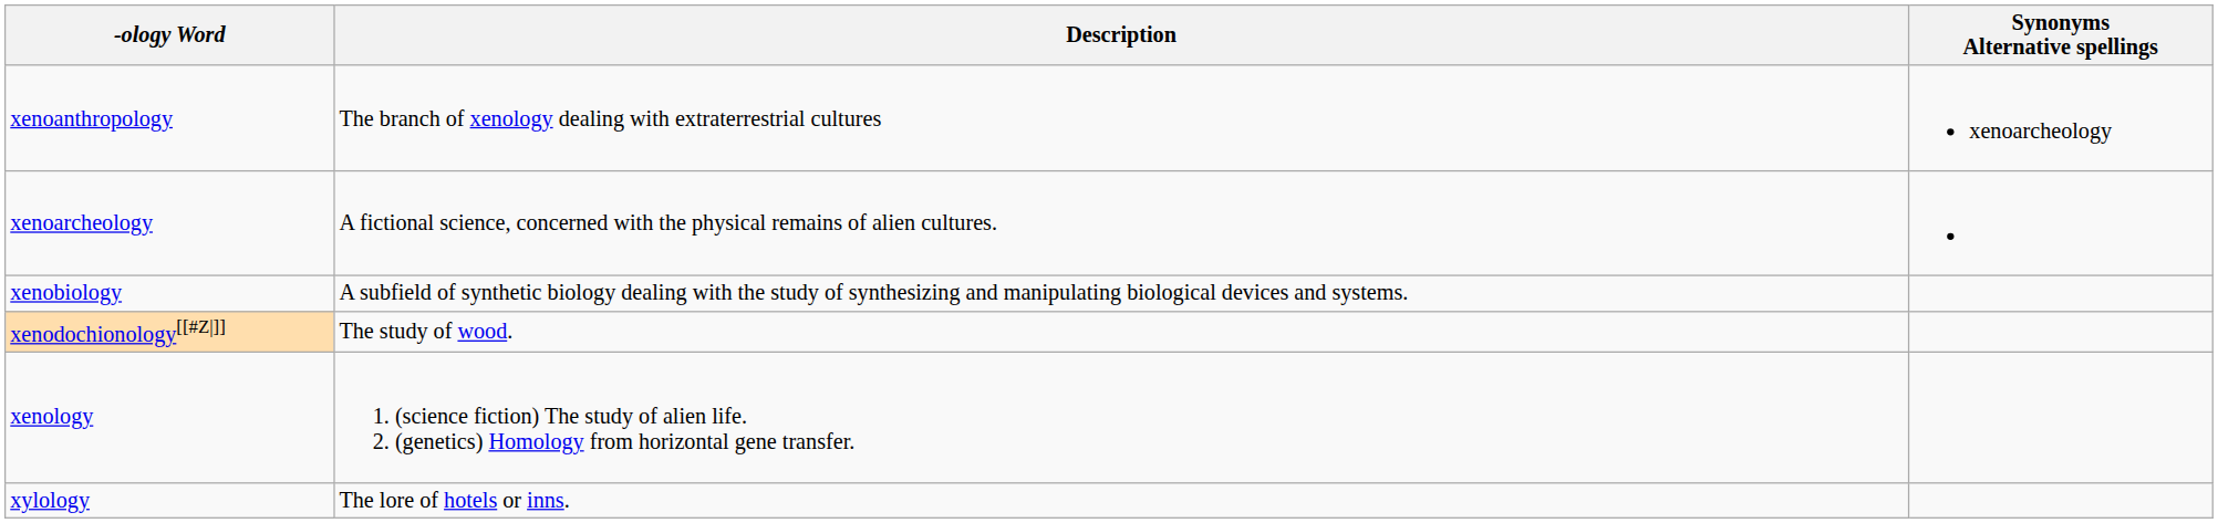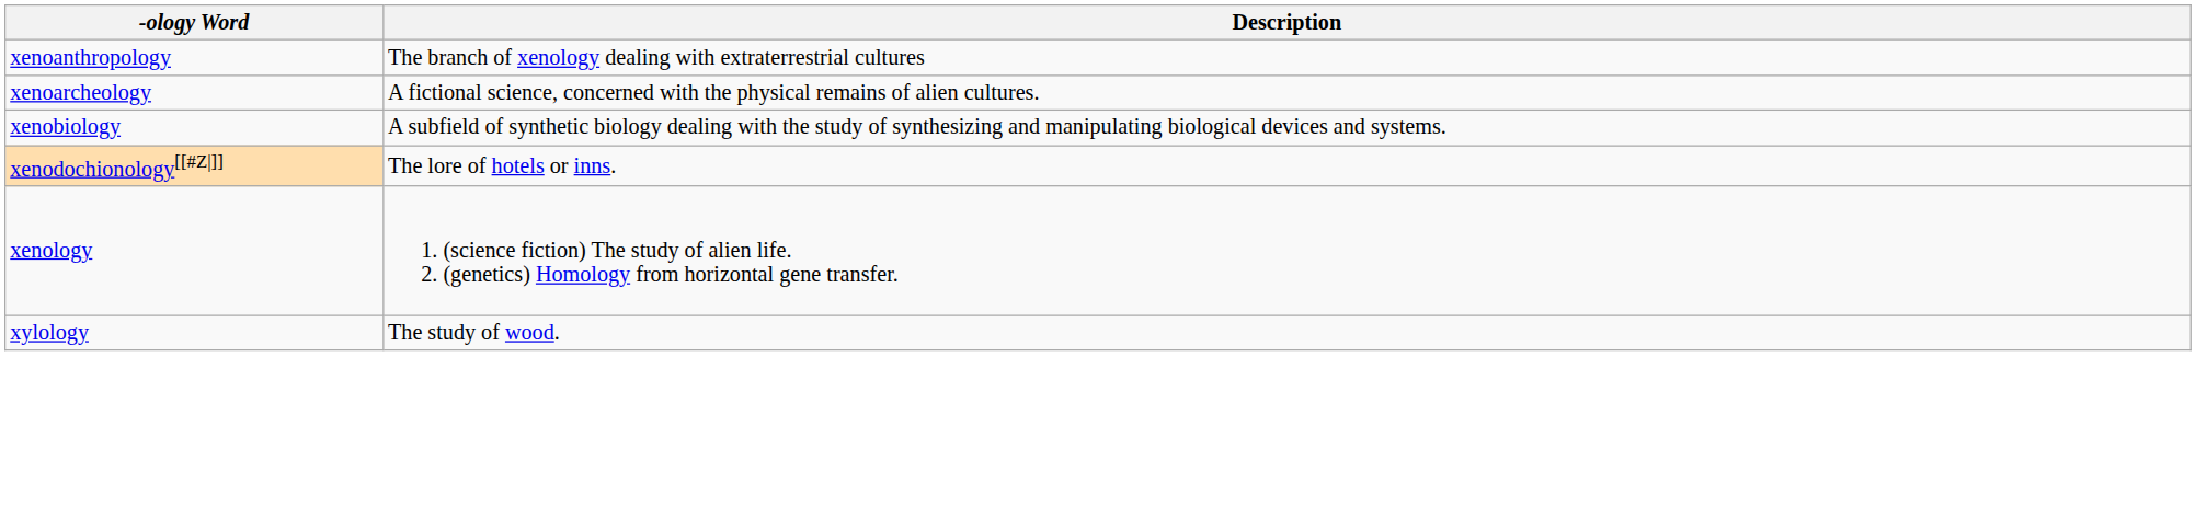- column: Synonyms Alternative spellings | xenoarcheology
xenodochionology[[#Z|]] | Description: The study of wood. -> The lore of hotels or inns.
xylology | Description: The lore of hotels or inns. -> The study of wood.
